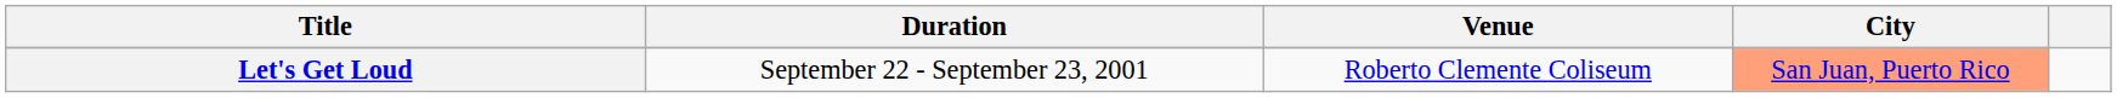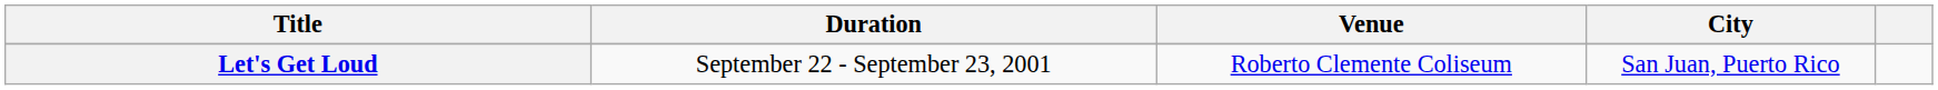Let's Get Loud | City: lightsalmon background -> no background
